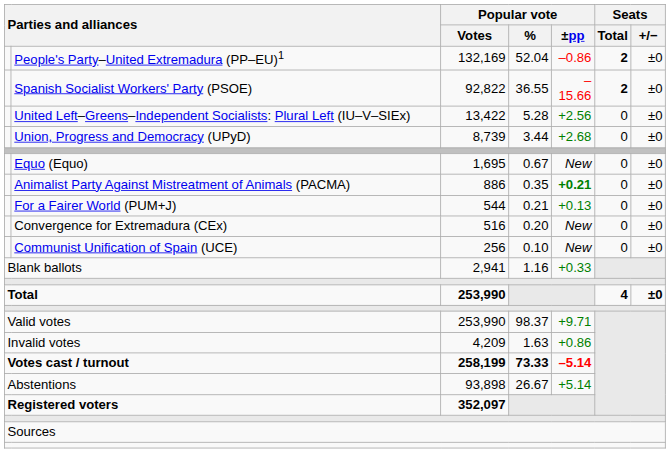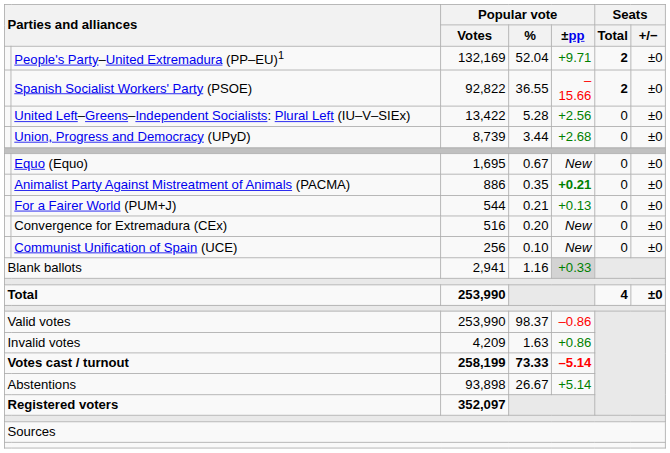People's Party–United Extremadura (PP–EU)1 | Popular vote / ±pp: –0.86 -> +9.71
Blank ballots | Popular vote / ±pp: no background -> lightgrey background
Valid votes | Popular vote / ±pp: +9.71 -> –0.86
